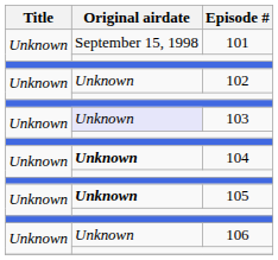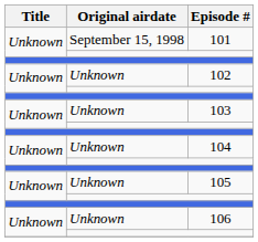103 | Original airdate: lavender background -> no background
104 | Original airdate: bold -> normal
105 | Original airdate: bold -> normal
